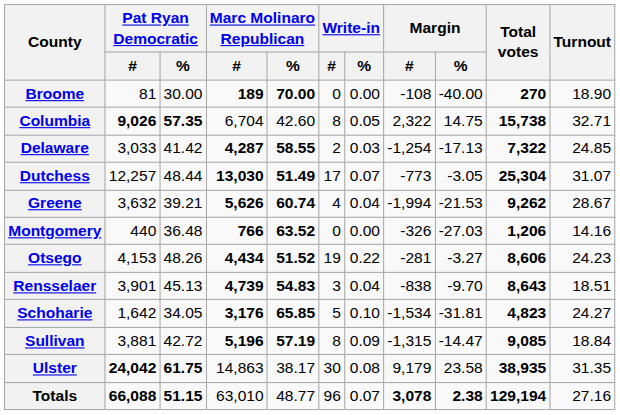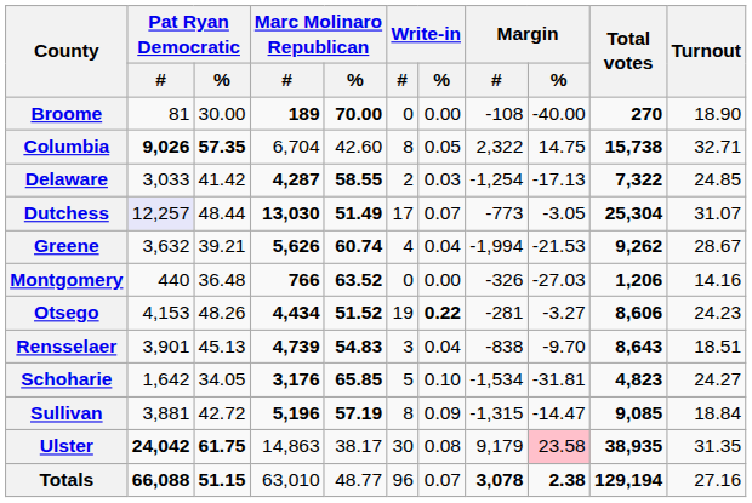Dutchess | Pat Ryan Democratic / #: no background -> lavender background
Otsego | Write-in / %: normal -> bold
Ulster | Margin / %: no background -> pink background
